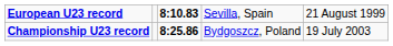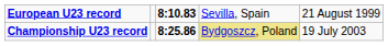Championship U23 record | column 4: no background -> khaki background
